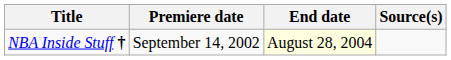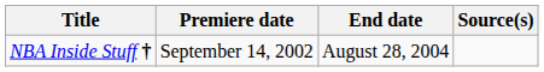NBA Inside Stuff † | End date: lightyellow background -> no background
